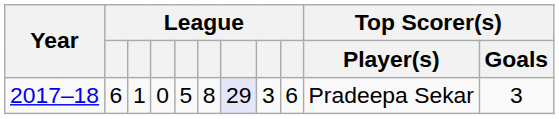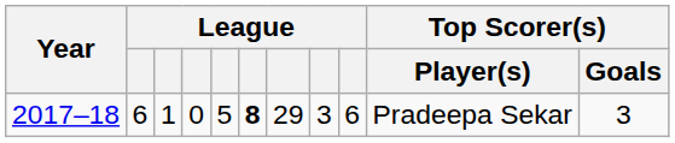2017–18 | column 6: normal -> bold
2017–18 | column 7: lavender background -> no background
